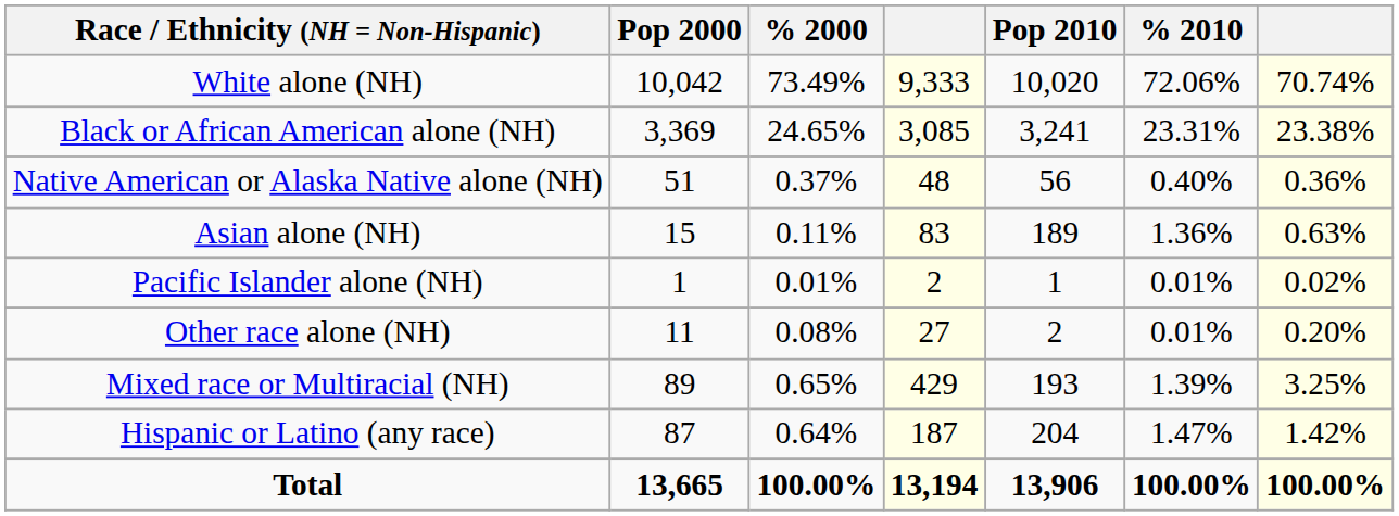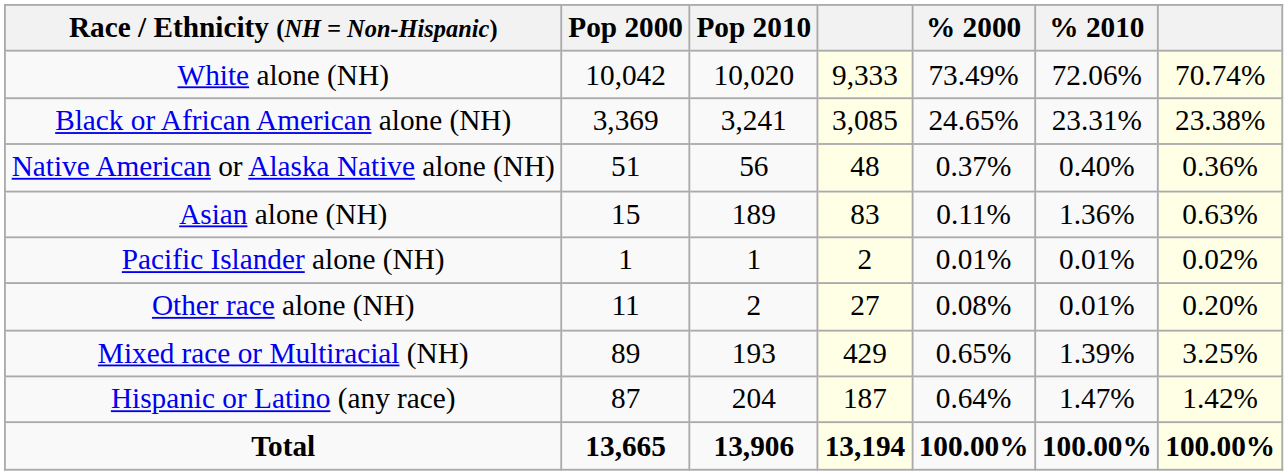columns swapped: Pop 2010 <-> % 2000
